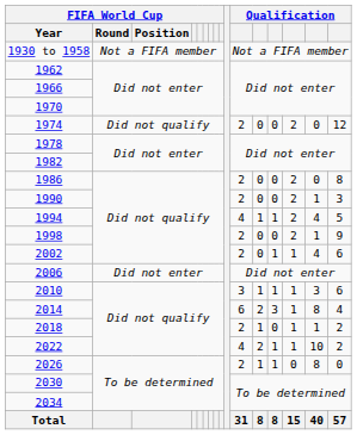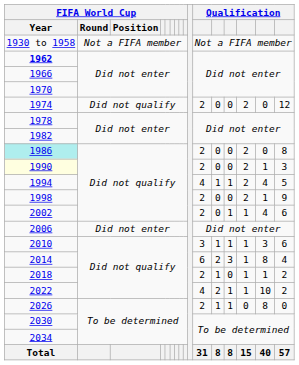1962 | FIFA World Cup / Year: normal -> bold
1986 | FIFA World Cup / Year: no background -> paleturquoise background
1990 | FIFA World Cup / Year: no background -> lightyellow background
